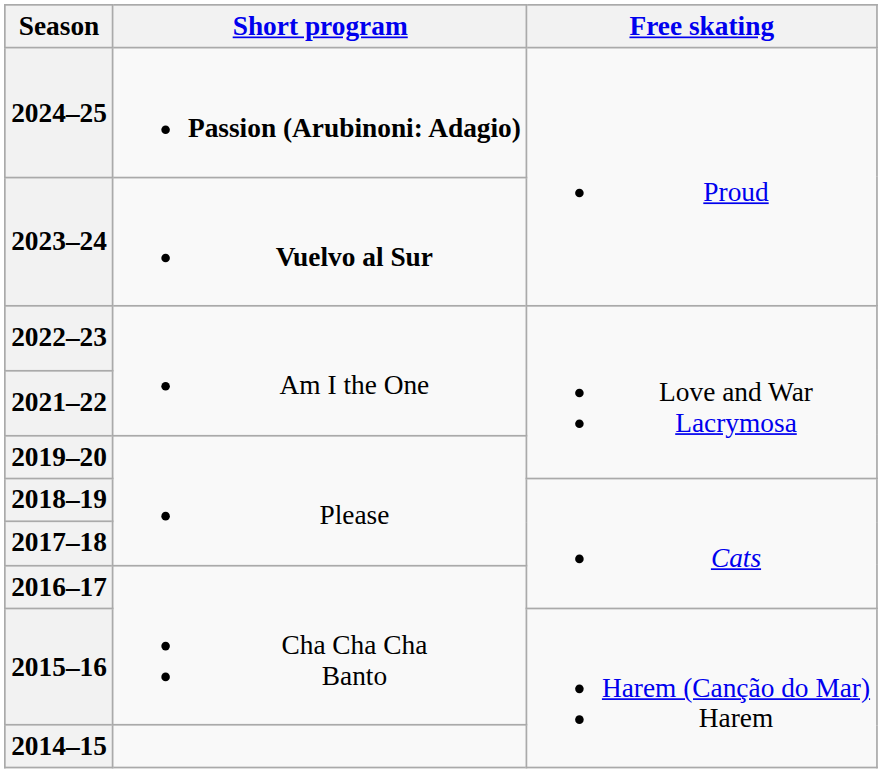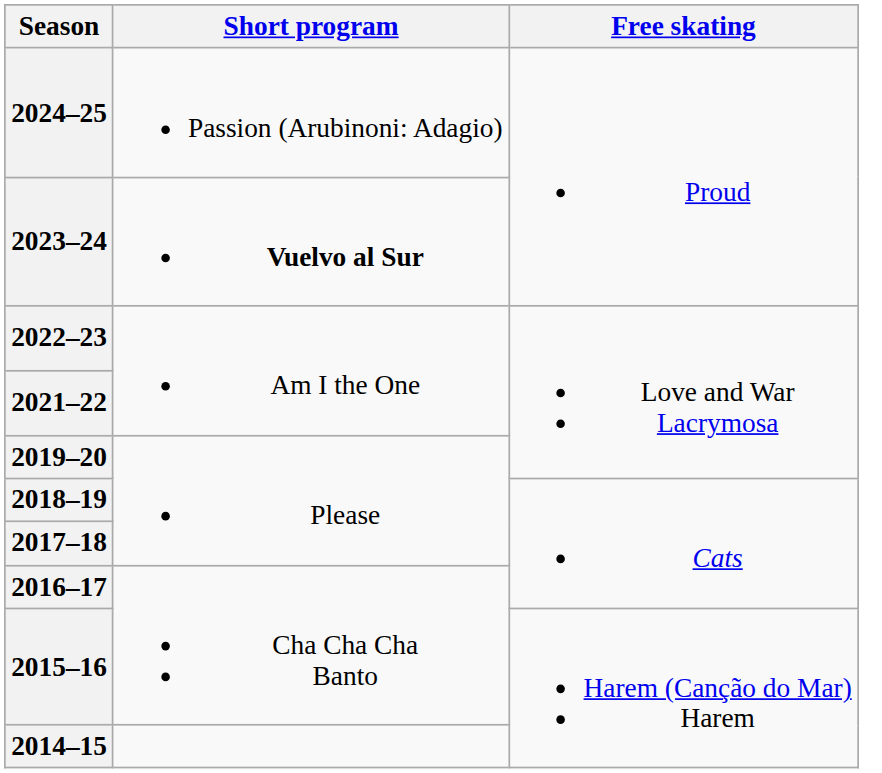2024–25 | Short program: bold -> normal
